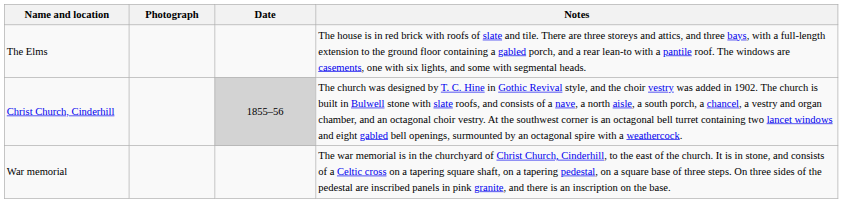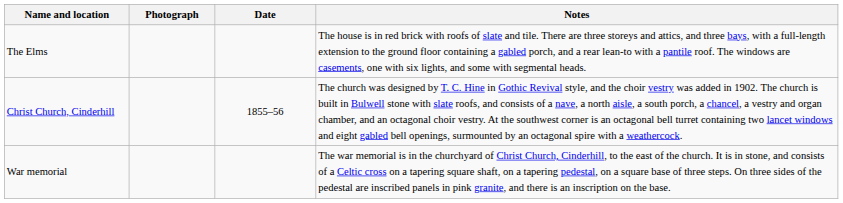Christ Church, Cinderhill | Date: lightgrey background -> no background
